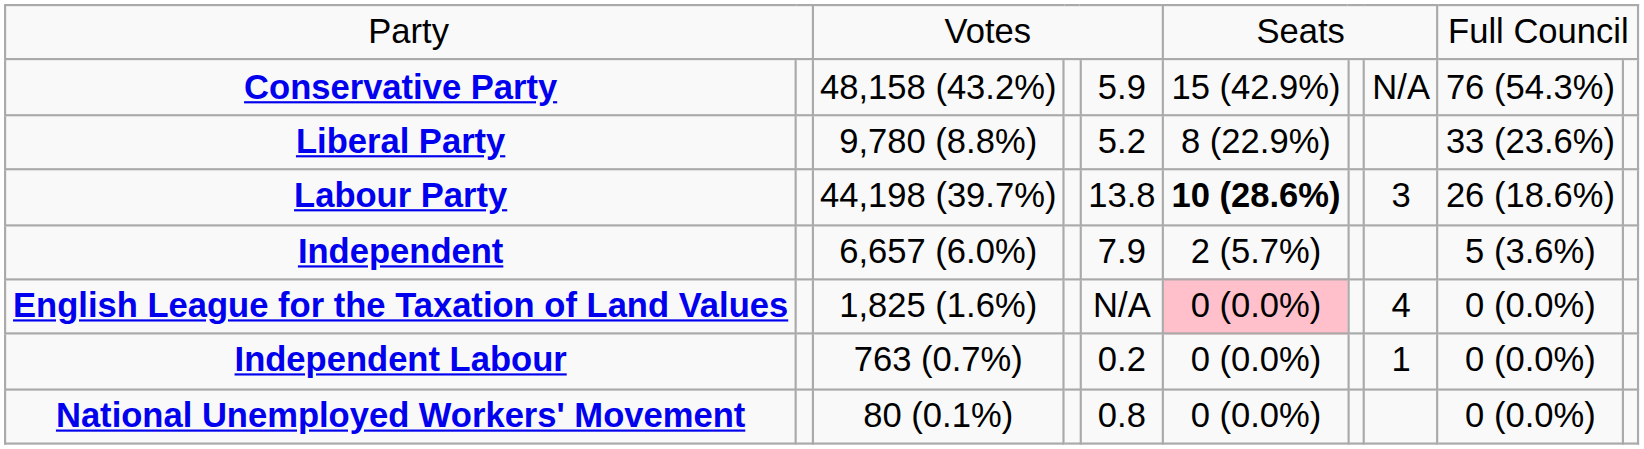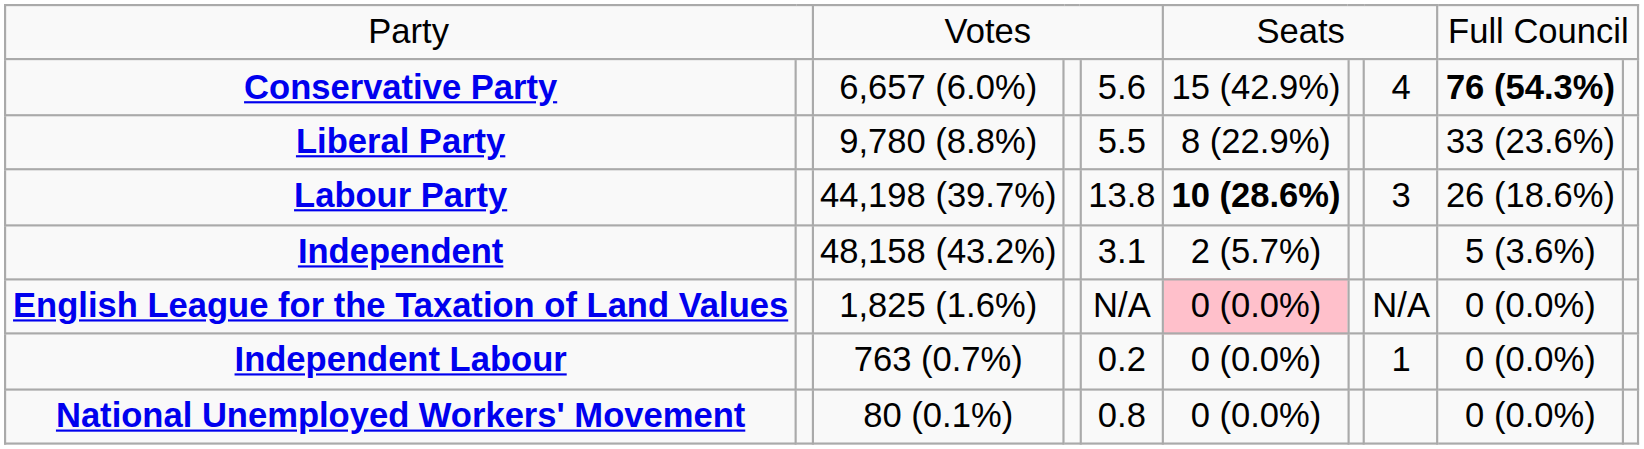Conservative Party | column 3: 48,158 (43.2%) -> 6,657 (6.0%)
Conservative Party | column 5: 5.9 -> 5.6
Conservative Party | column 8: N/A -> 4
Conservative Party | column 9: normal -> bold
Liberal Party | column 5: 5.2 -> 5.5
Independent | column 3: 6,657 (6.0%) -> 48,158 (43.2%)
Independent | column 5: 7.9 -> 3.1
English League for the Taxation of Land Values | column 8: 4 -> N/A
